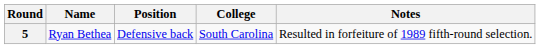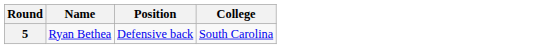- column: Notes | Resulted in forfeiture of 1989 fifth-round selection.
